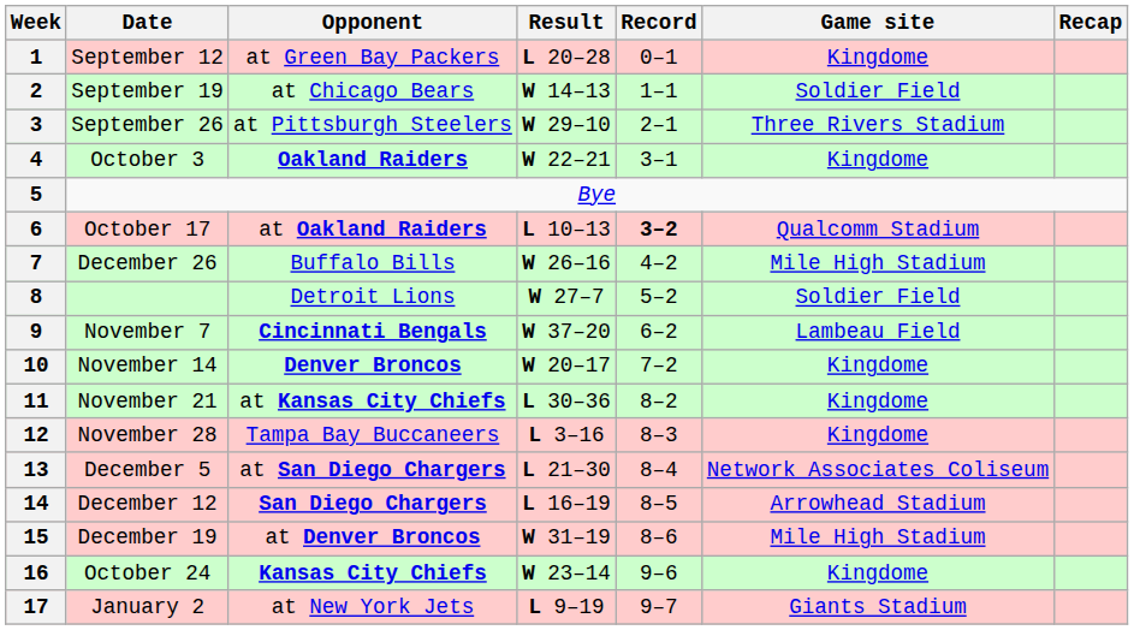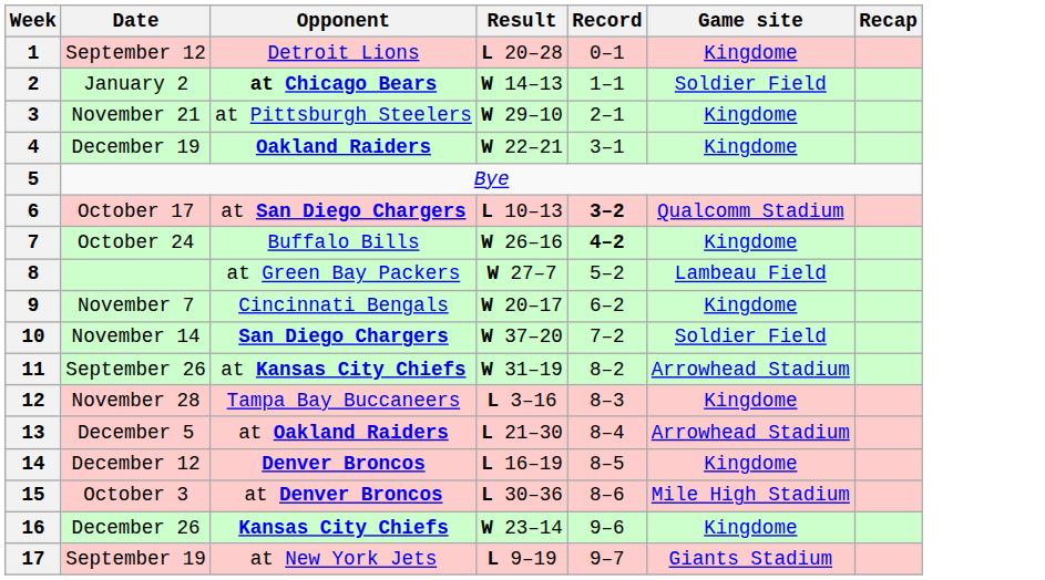1 | Opponent: at Green Bay Packers -> Detroit Lions
2 | Date: September 19 -> January 2
2 | Opponent: normal -> bold
3 | Date: September 26 -> November 21
3 | Game site: Three Rivers Stadium -> Kingdome
4 | Date: October 3 -> December 19
6 | Opponent: at Oakland Raiders -> at San Diego Chargers
7 | Date: December 26 -> October 24
7 | Record: normal -> bold
7 | Game site: Mile High Stadium -> Kingdome
8 | Opponent: Detroit Lions -> at Green Bay Packers
8 | Game site: Soldier Field -> Lambeau Field
9 | Opponent: bold -> normal
9 | Result: W 37–20 -> W 20–17
9 | Game site: Lambeau Field -> Kingdome
10 | Opponent: Denver Broncos -> San Diego Chargers
10 | Result: W 20–17 -> W 37–20
10 | Game site: Kingdome -> Soldier Field
11 | Date: November 21 -> September 26
11 | Result: L 30–36 -> W 31–19
11 | Game site: Kingdome -> Arrowhead Stadium
13 | Opponent: at San Diego Chargers -> at Oakland Raiders
13 | Game site: Network Associates Coliseum -> Arrowhead Stadium
14 | Opponent: San Diego Chargers -> Denver Broncos
14 | Game site: Arrowhead Stadium -> Kingdome
15 | Date: December 19 -> October 3
15 | Result: W 31–19 -> L 30–36
16 | Date: October 24 -> December 26
17 | Date: January 2 -> September 19
